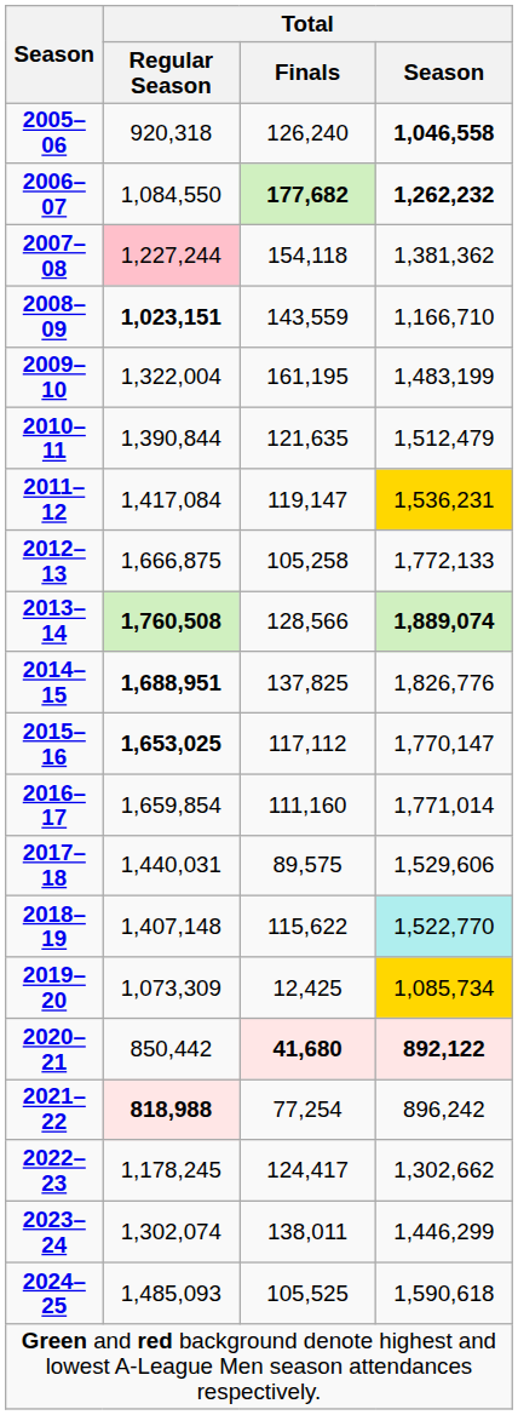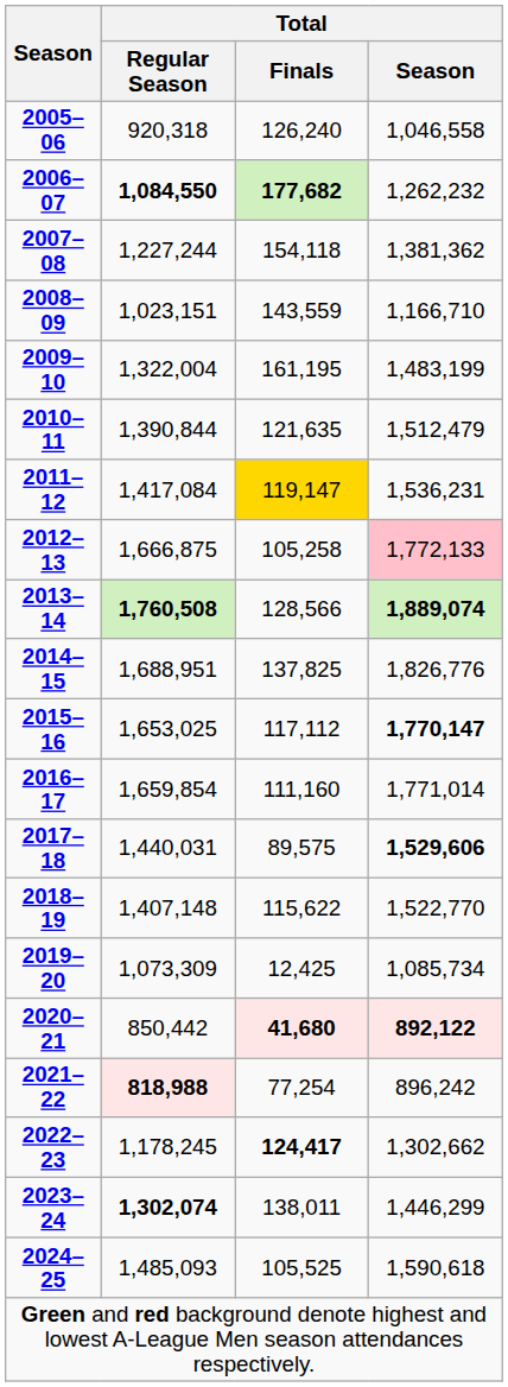2005–06 | Total / Season: bold -> normal
2006–07 | Total / Regular Season: normal -> bold
2006–07 | Total / Season: bold -> normal
2007–08 | Total / Regular Season: pink background -> no background
2008–09 | Total / Regular Season: bold -> normal
2011–12 | Total / Finals: no background -> gold background
2011–12 | Total / Season: gold background -> no background
2012–13 | Total / Season: no background -> pink background
2014–15 | Total / Regular Season: bold -> normal
2015–16 | Total / Regular Season: bold -> normal
2015–16 | Total / Season: normal -> bold
2017–18 | Total / Season: normal -> bold
2018–19 | Total / Season: paleturquoise background -> no background
2019–20 | Total / Season: gold background -> no background
2022–23 | Total / Finals: normal -> bold
2023–24 | Total / Regular Season: normal -> bold
